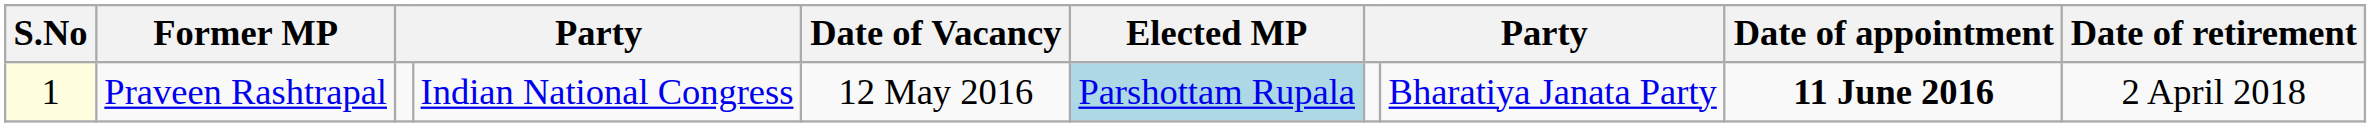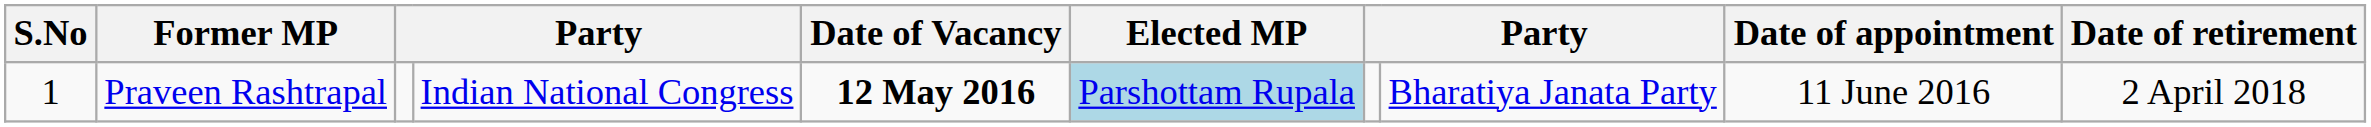Praveen Rashtrapal | S.No: lightyellow background -> no background
Praveen Rashtrapal | Date of Vacancy: normal -> bold
Praveen Rashtrapal | Date of appointment: bold -> normal
